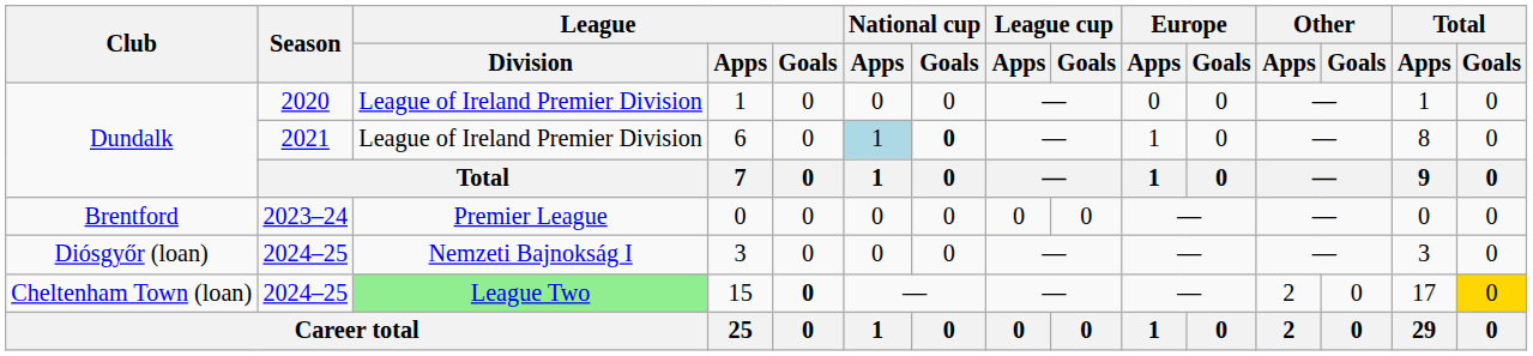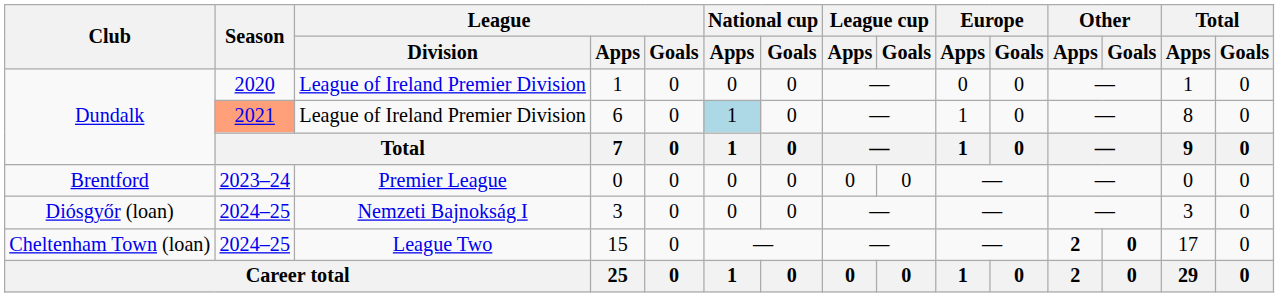6 | Season: no background -> lightsalmon background
6 | National cup / Goals: bold -> normal
15 | League / Division: lightgreen background -> no background
15 | League / Goals: bold -> normal
15 | Other / Apps: normal -> bold
15 | Other / Goals: normal -> bold
15 | Total / Goals: gold background -> no background
